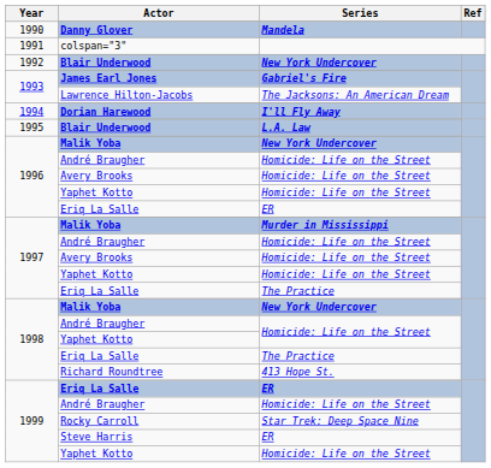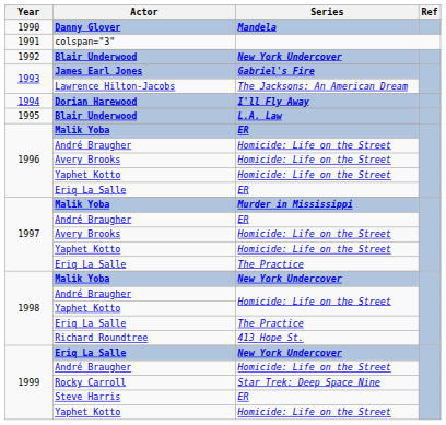1996 / Malik Yoba | Series: New York Undercover -> ER
1997 / André Braugher | Series: Homicide: Life on the Street -> ER
1999 / Eriq La Salle | Series: ER -> New York Undercover
